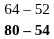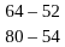80 – 54 | column 1: bold -> normal
